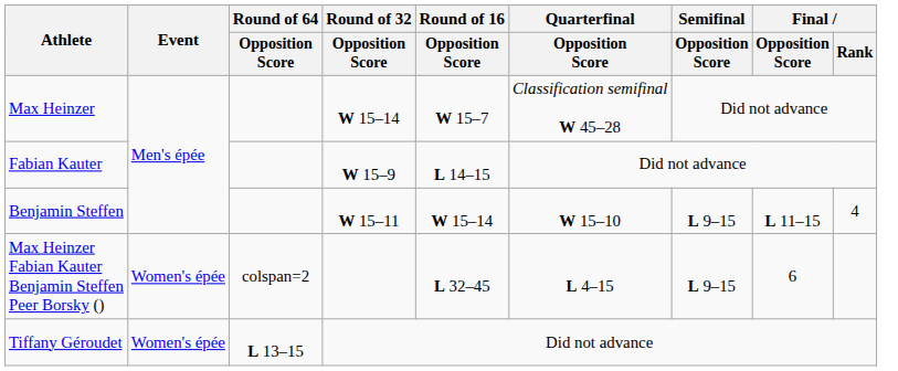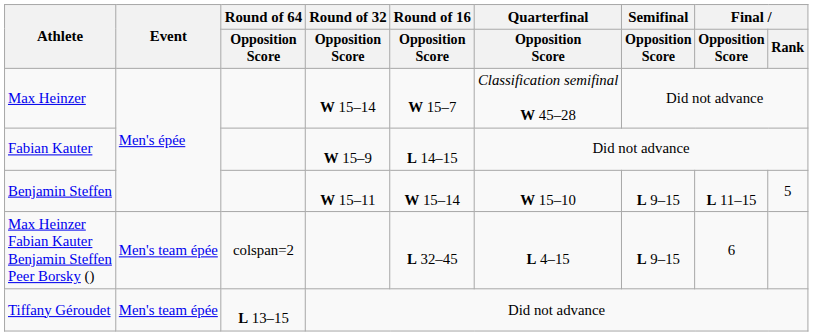Benjamin Steffen | Final / Rank: 4 -> 5
Max Heinzer Fabian Kauter Benjamin Steffen Peer Borsky () | Event: Women's épée -> Men's team épée
Tiffany Géroudet | Event: Women's épée -> Men's team épée
